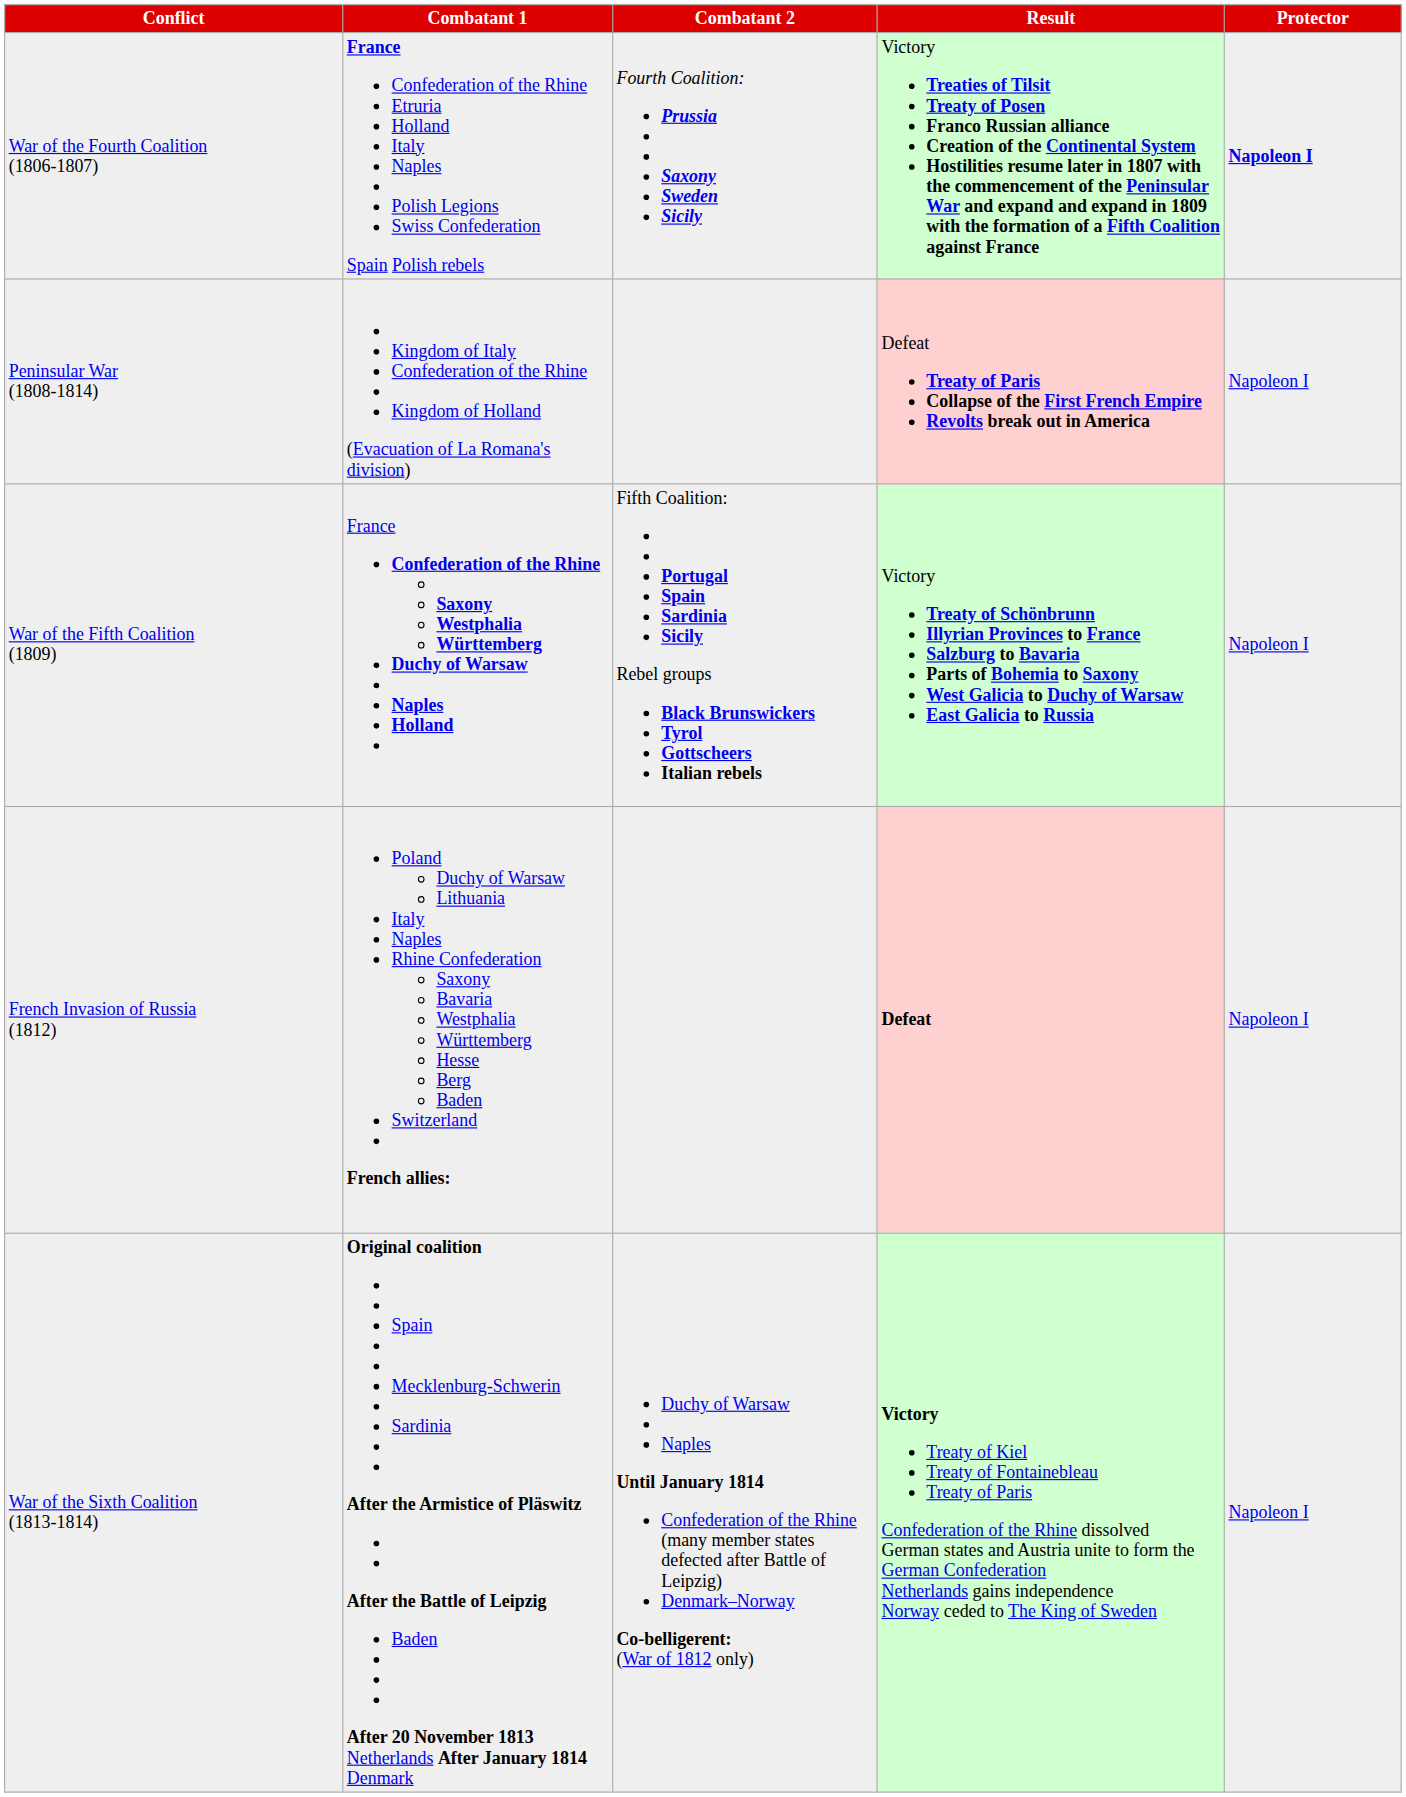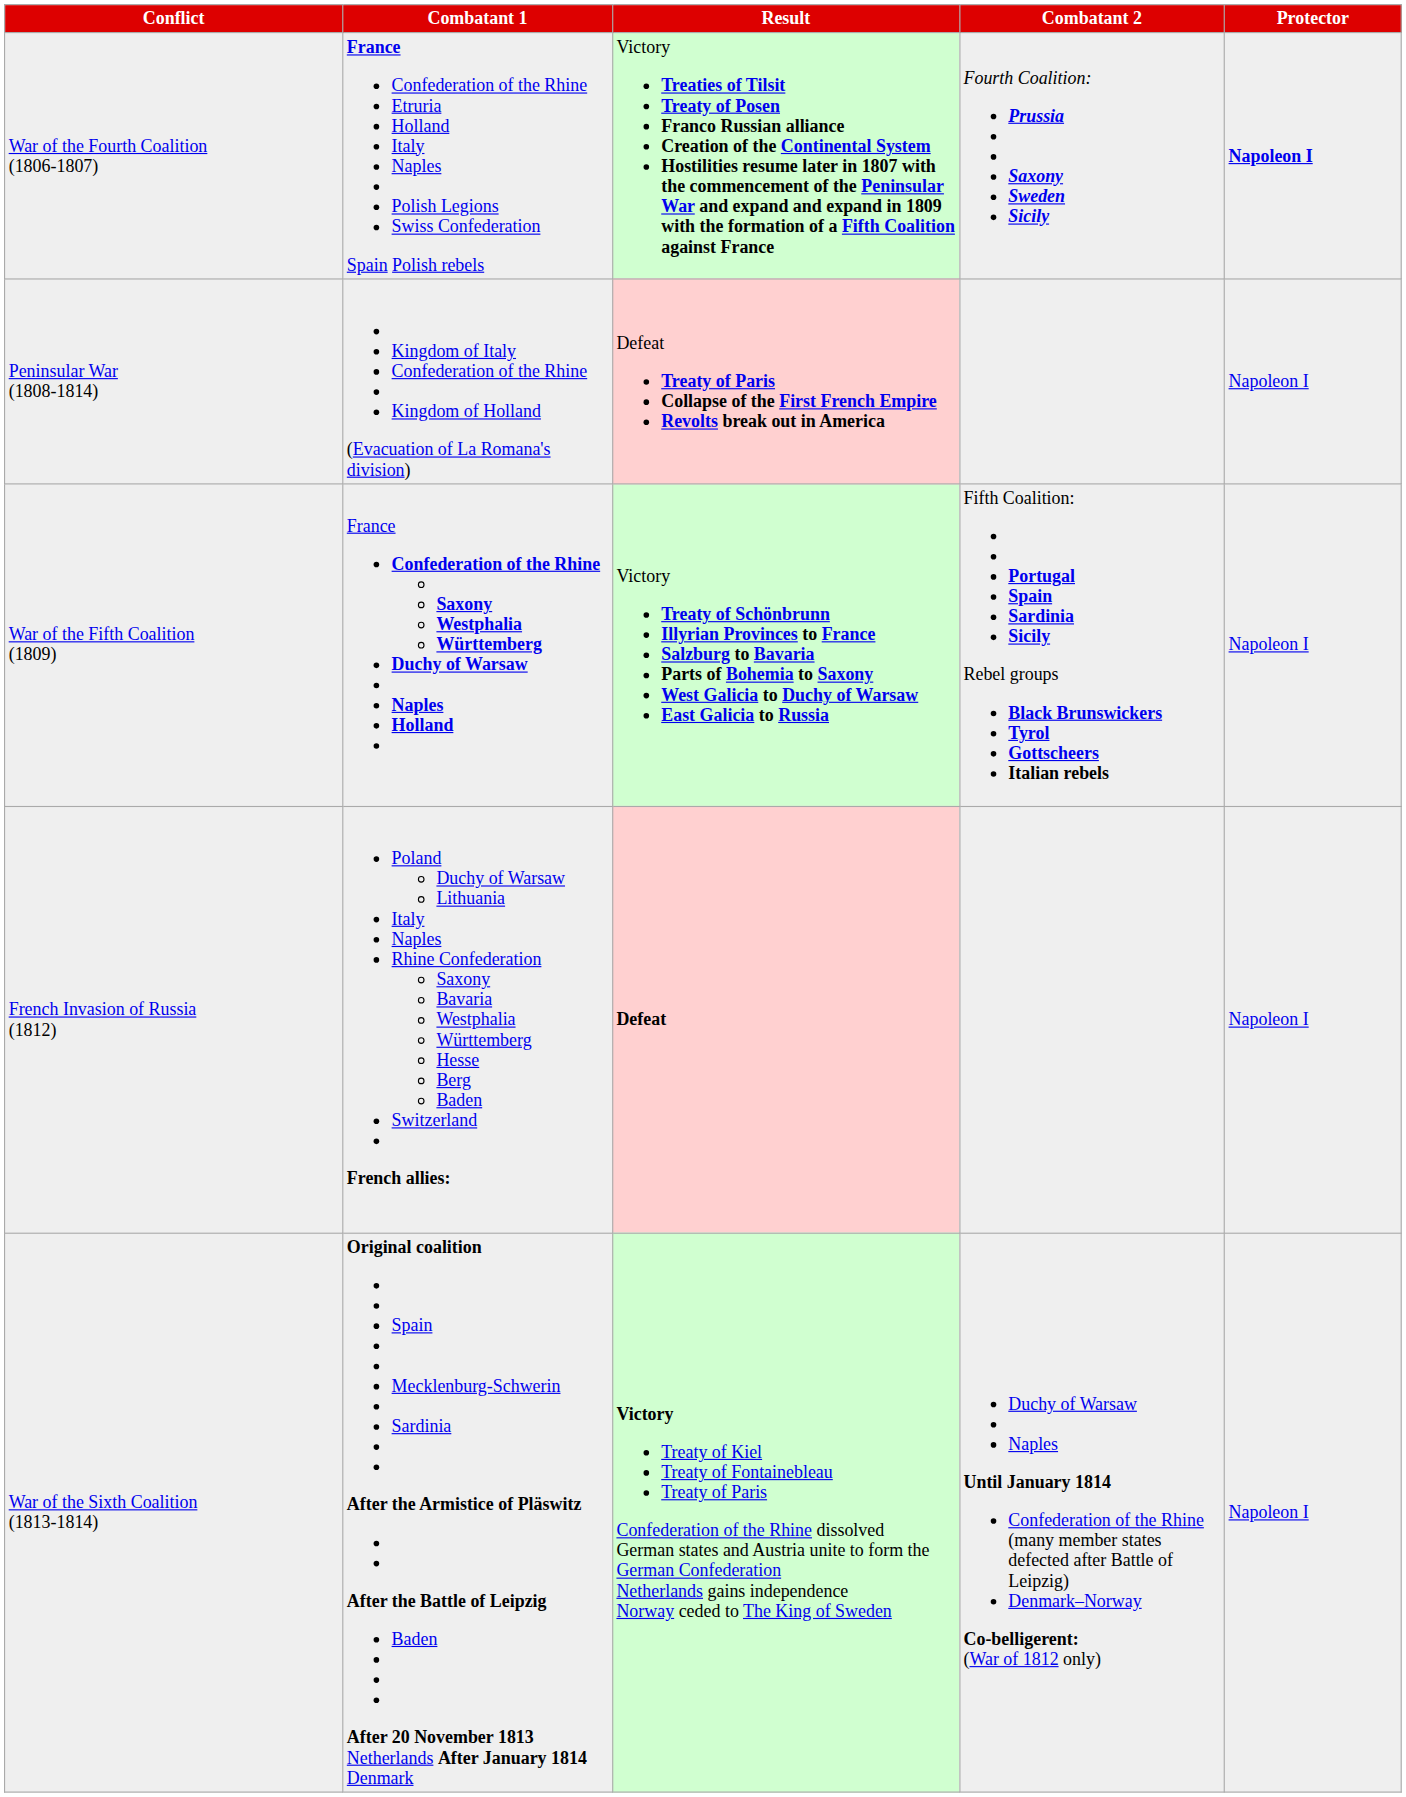columns swapped: Combatant 2 <-> Result
